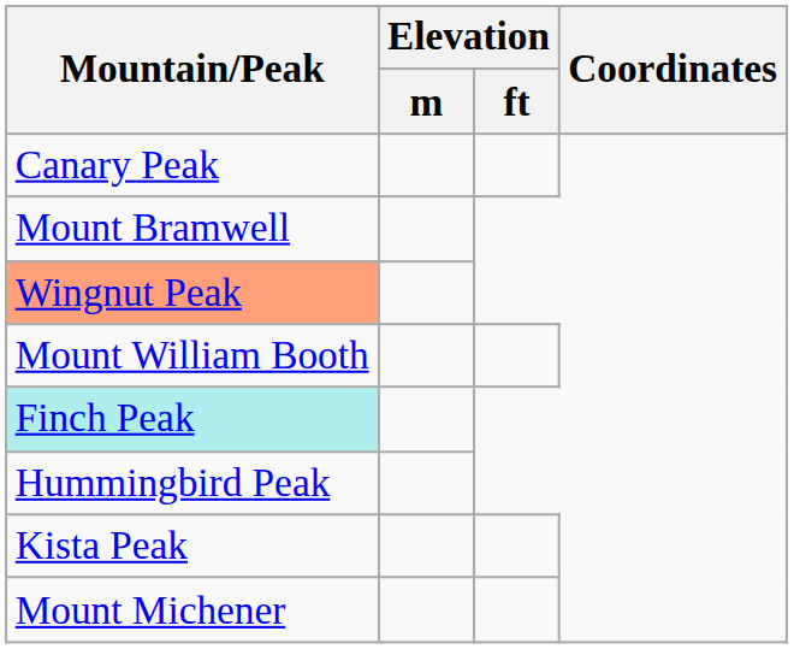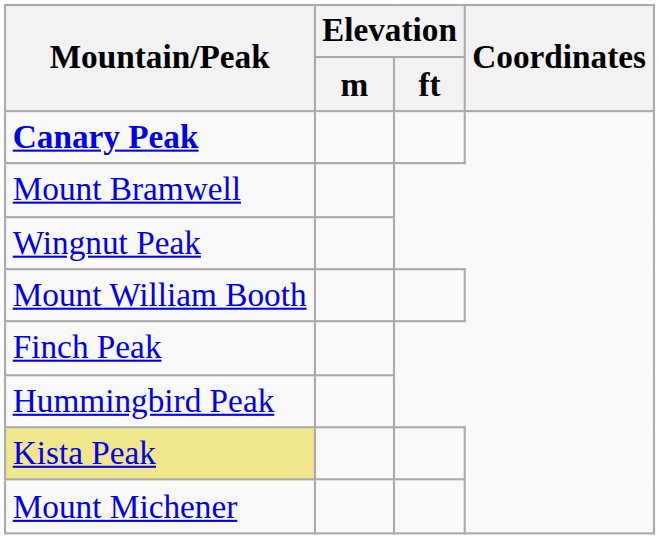Canary Peak | Mountain/Peak: normal -> bold
Wingnut Peak | Mountain/Peak: lightsalmon background -> no background
Finch Peak | Mountain/Peak: paleturquoise background -> no background
Kista Peak | Mountain/Peak: no background -> khaki background
